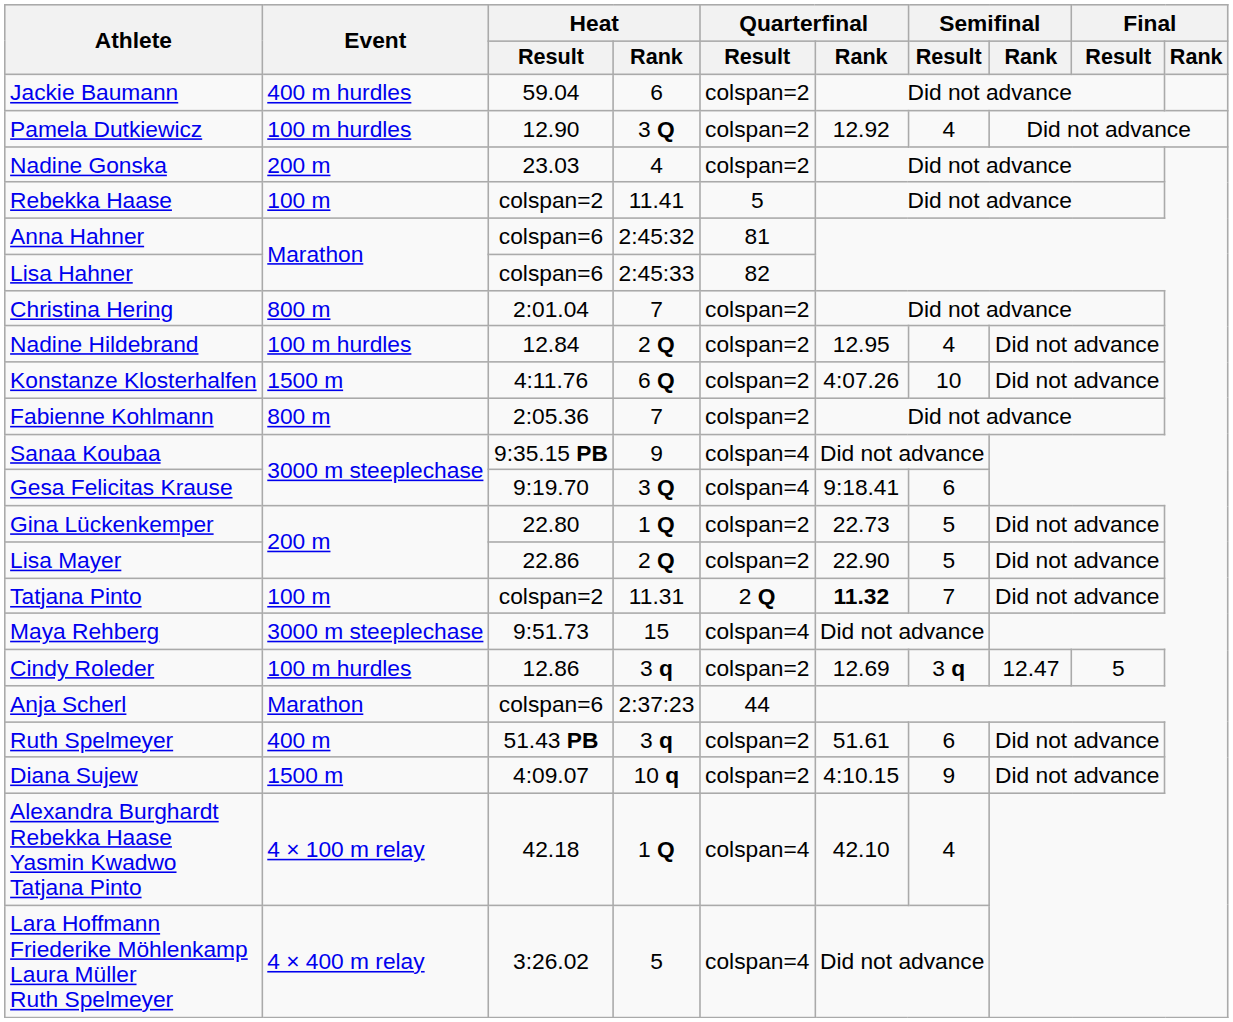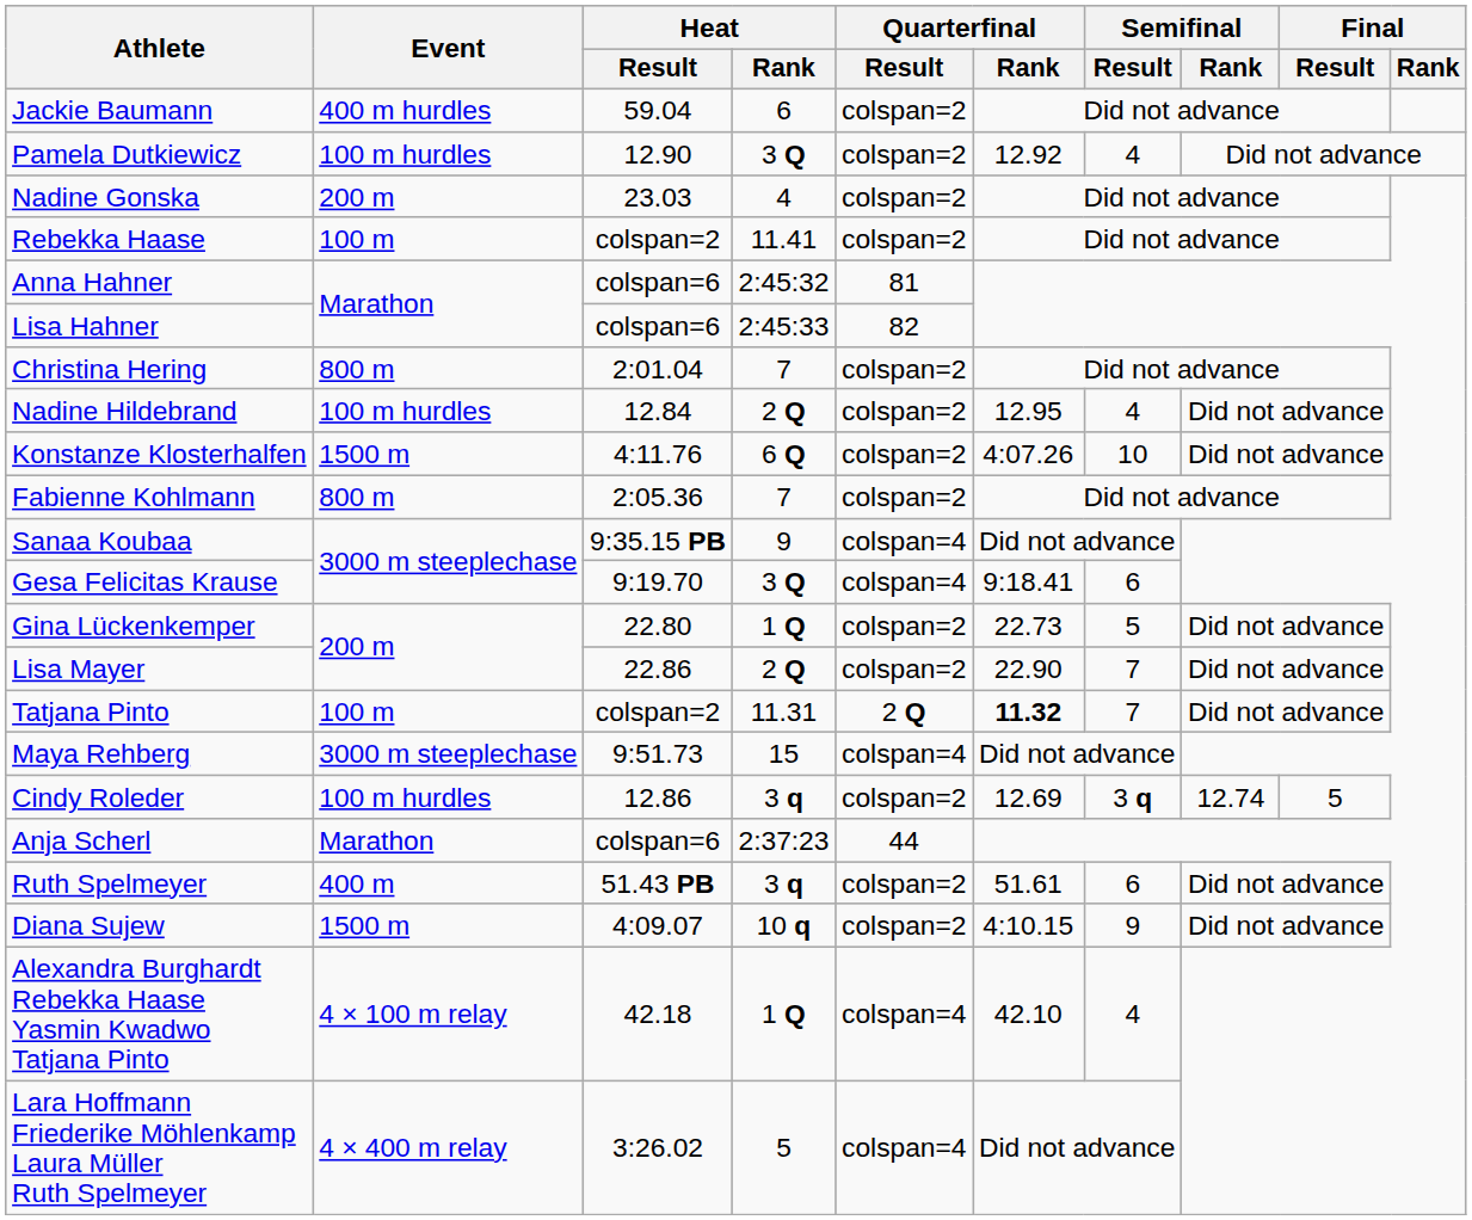Rebekka Haase | Quarterfinal / Result: 5 -> colspan=2
Lisa Mayer | Semifinal / Result: 5 -> 7
Cindy Roleder | Semifinal / Rank: 12.47 -> 12.74
